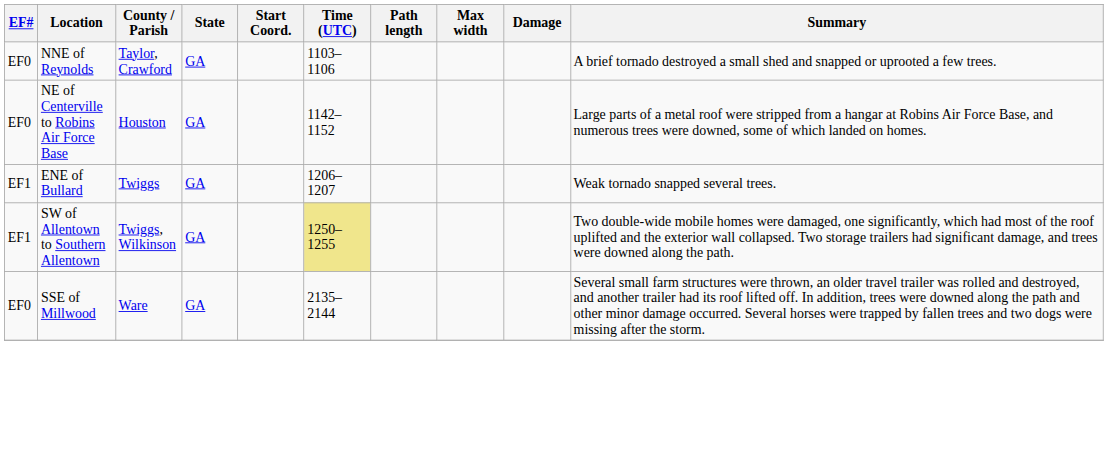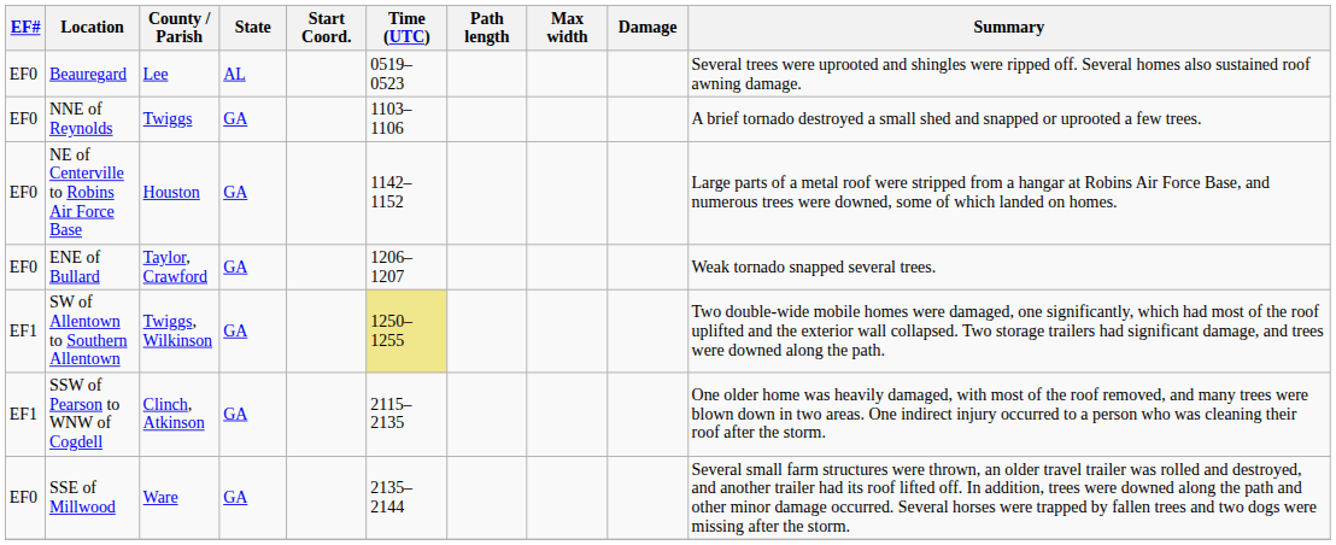+ row: EF0 | Beauregard | Lee | AL | 0519–0523 | Several trees were uprooted and shingles were ripped off. Several homes also sustained roof awning damage.
NNE of Reynolds | County / Parish: Taylor, Crawford -> Twiggs
ENE of Bullard | EF#: EF1 -> EF0
ENE of Bullard | County / Parish: Twiggs -> Taylor, Crawford
+ row: EF1 | SSW of Pearson to WNW of Cogdell | Clinch, Atkinson | GA | 2115–2135 | One older home was heavily damaged, with most of the roof removed, and many trees were blown down in two areas. One indirect injury occurred to a person who was cleaning their roof after the storm.
